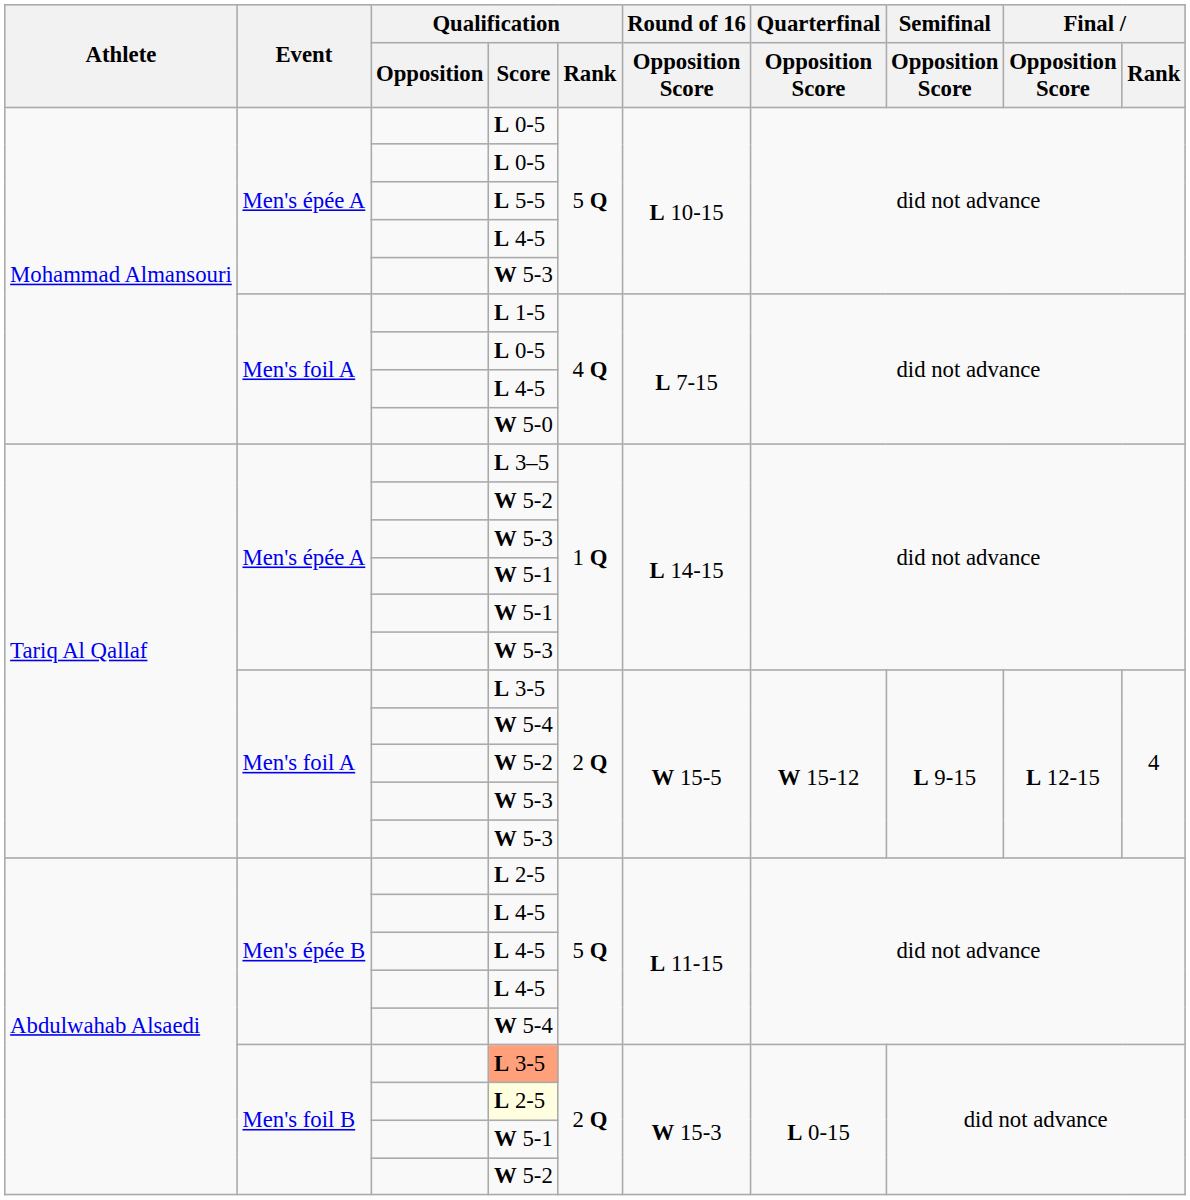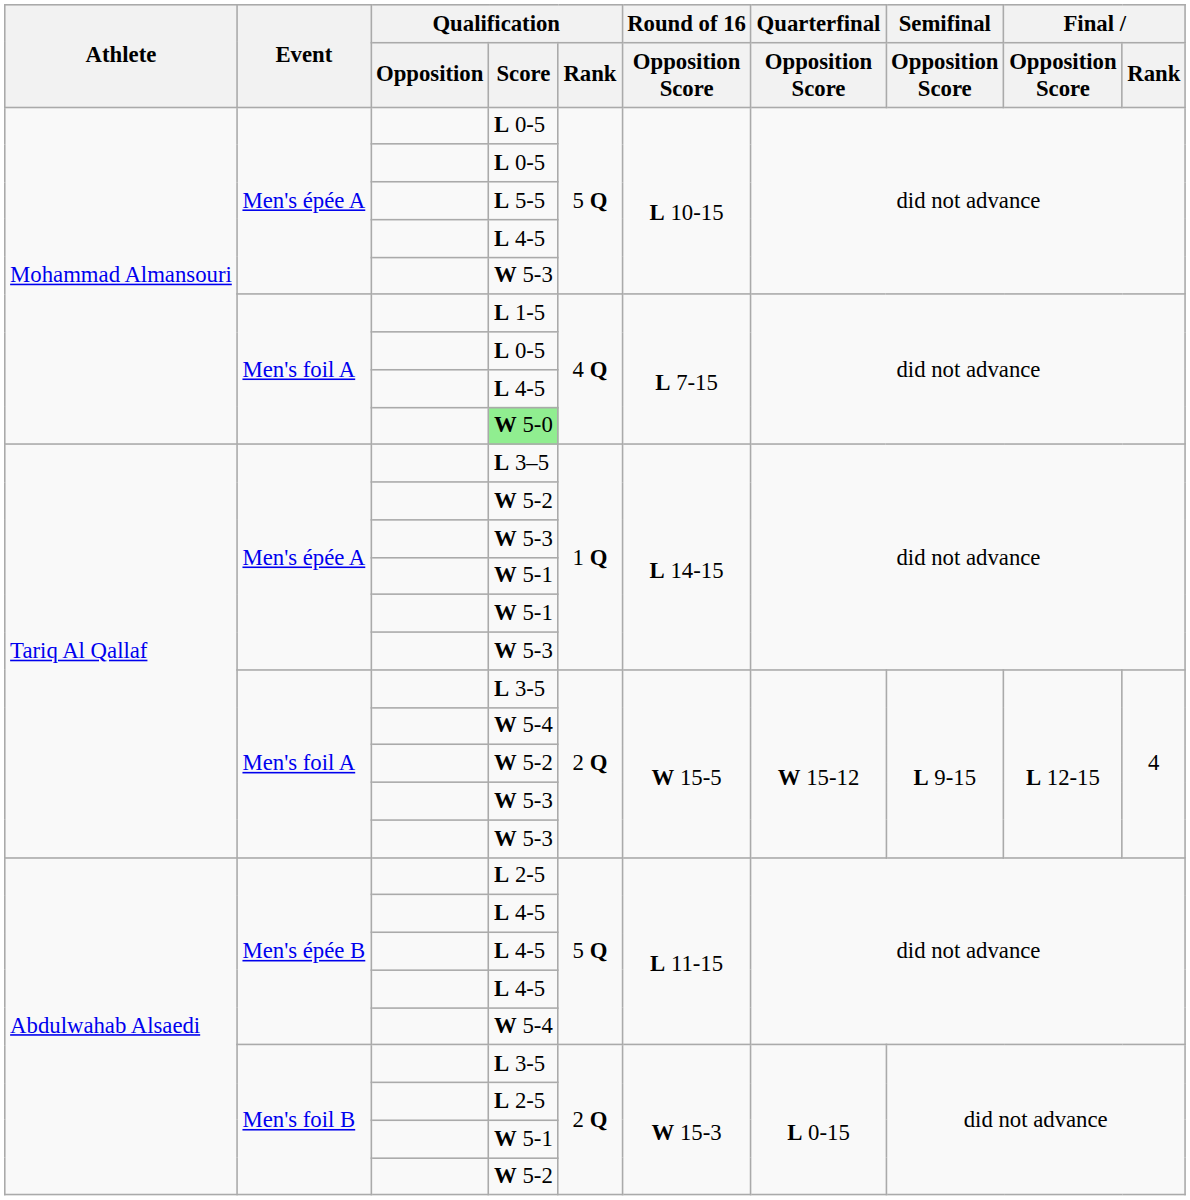W 5-0 | Qualification / Score: no background -> lightgreen background
Men's foil B / L 3-5 | Qualification / Score: lightsalmon background -> no background
Men's foil B / L 2-5 | Qualification / Score: lightyellow background -> no background
